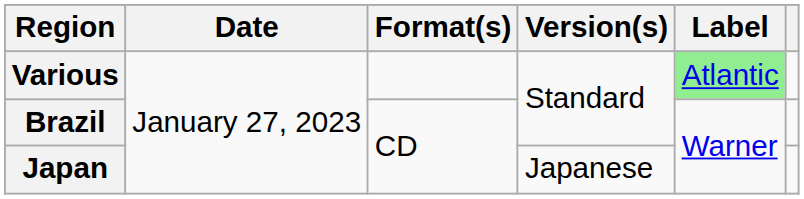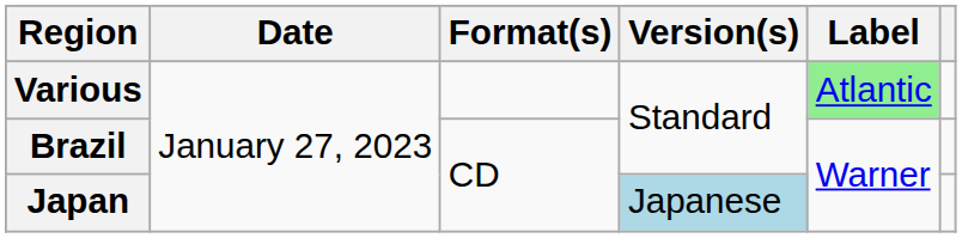Japan | Version(s): no background -> lightblue background
